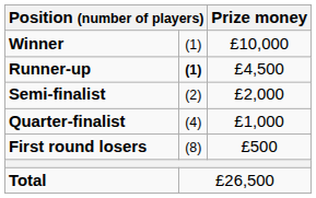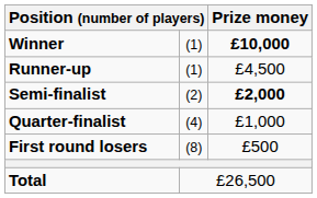Winner | Prize money: normal -> bold
Runner-up | column 2: bold -> normal
Semi-finalist | Prize money: normal -> bold
